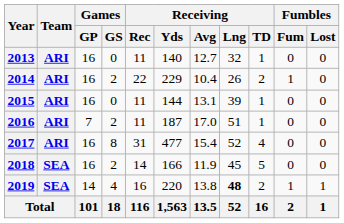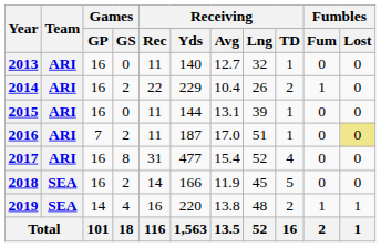2016 | Fumbles / Lost: no background -> khaki background
2019 | Receiving / Lng: bold -> normal
